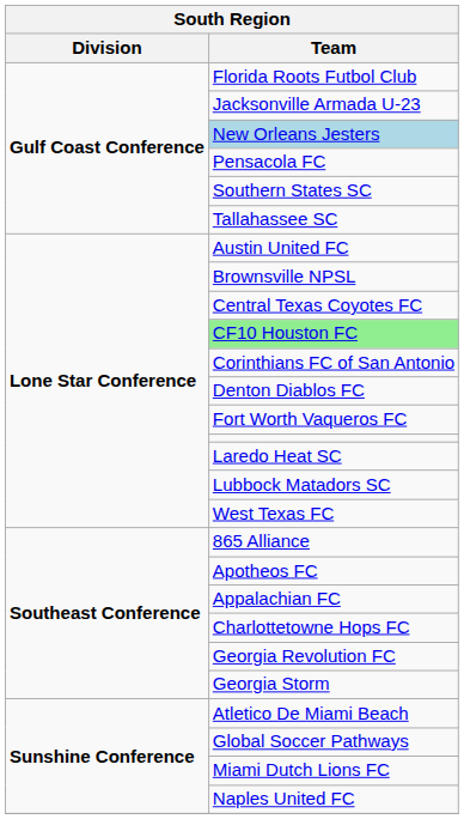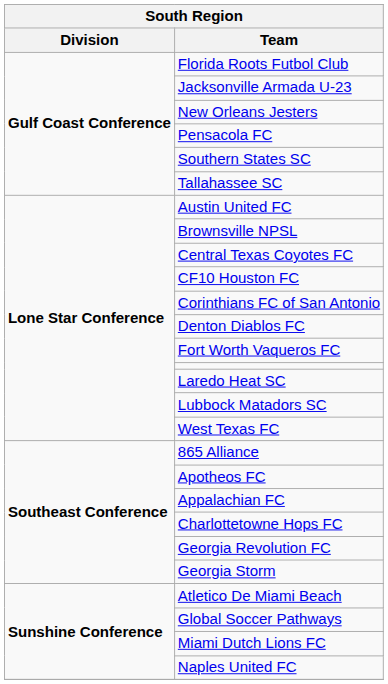New Orleans Jesters | Team: lightblue background -> no background
CF10 Houston FC | Team: lightgreen background -> no background
